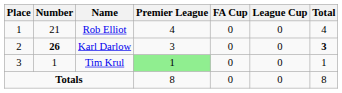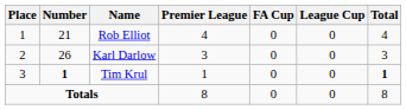Karl Darlow | Number: bold -> normal
Karl Darlow | Total: bold -> normal
Tim Krul | Number: normal -> bold
Tim Krul | Premier League: lightgreen background -> no background
Tim Krul | Total: normal -> bold
